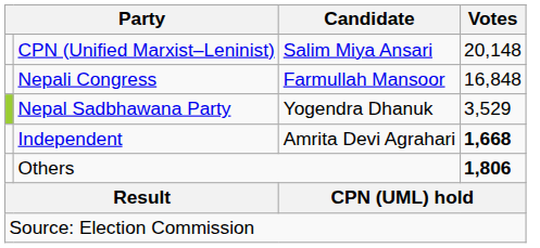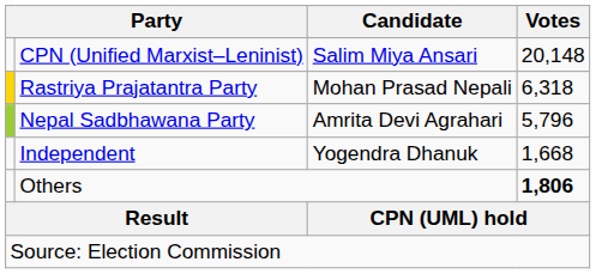- row: Nepali Congress | Farmullah Mansoor | 16,848
+ row: Rastriya Prajatantra Party | Mohan Prasad Nepali | 6,318
Nepal Sadbhawana Party | Candidate: Yogendra Dhanuk -> Amrita Devi Agrahari
Nepal Sadbhawana Party | Votes: 3,529 -> 5,796
Independent | Candidate: Amrita Devi Agrahari -> Yogendra Dhanuk
Independent | Votes: bold -> normal
